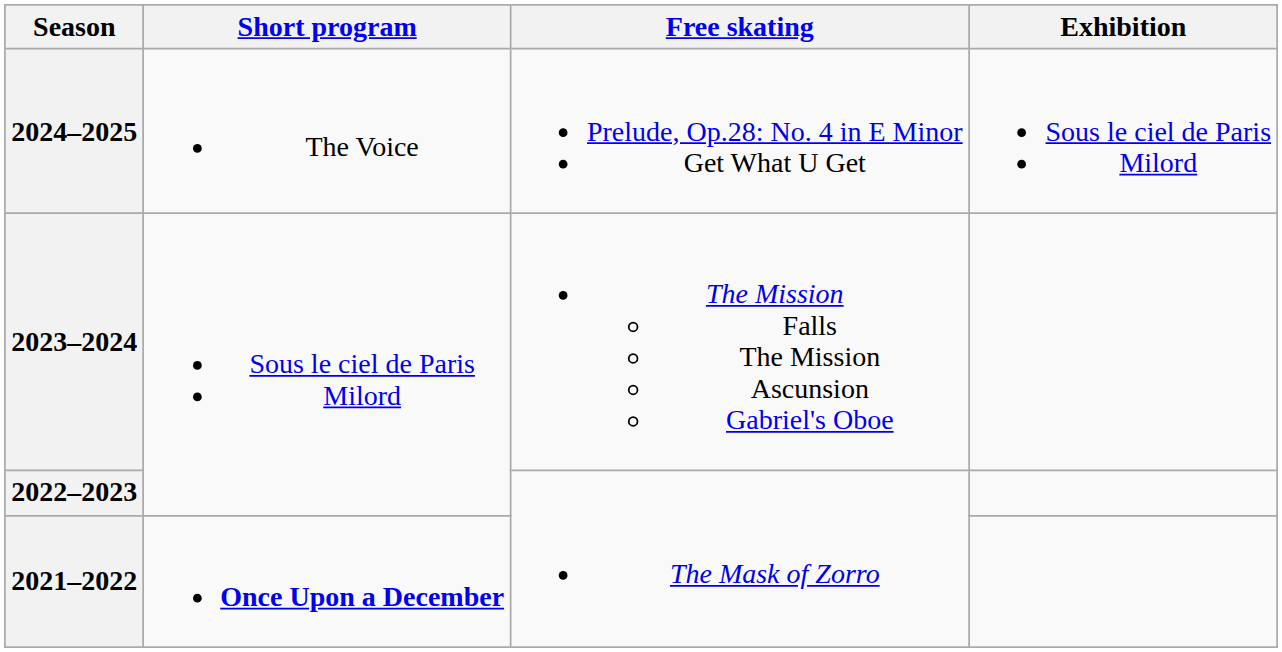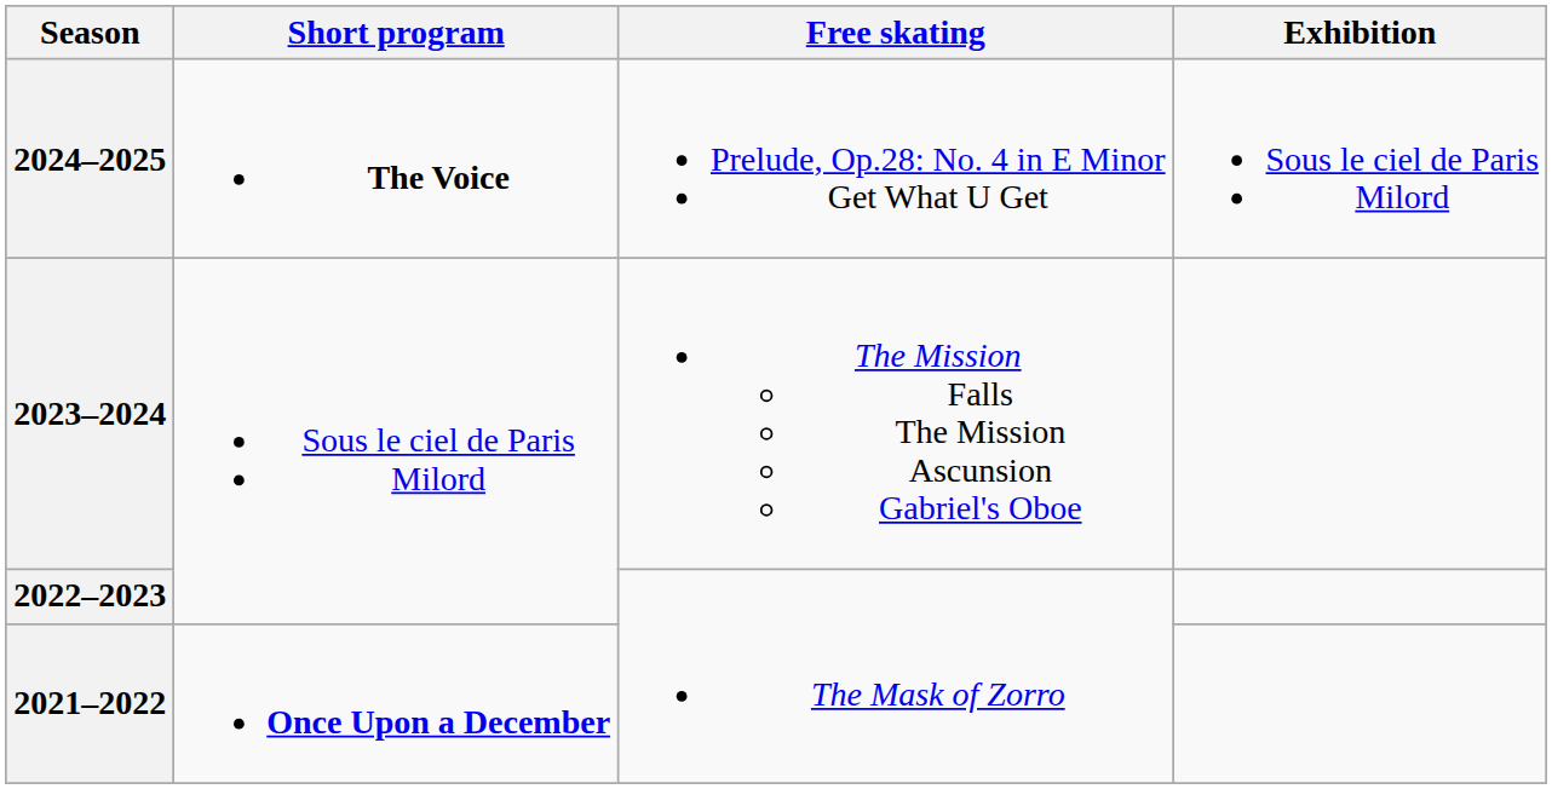2024–2025 | Short program: normal -> bold
